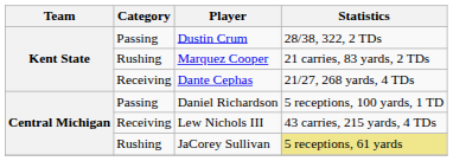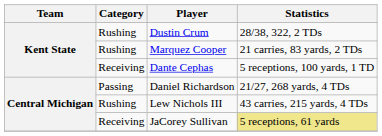Dustin Crum | Category: Passing -> Rushing
Dante Cephas | Statistics: 21/27, 268 yards, 4 TDs -> 5 receptions, 100 yards, 1 TD
Daniel Richardson | Statistics: 5 receptions, 100 yards, 1 TD -> 21/27, 268 yards, 4 TDs
Lew Nichols III | Category: Receiving -> Rushing
JaCorey Sullivan | Category: Rushing -> Receiving
